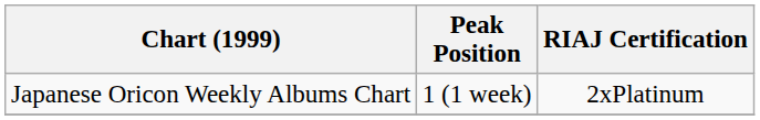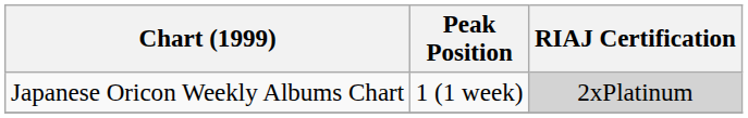Japanese Oricon Weekly Albums Chart | RIAJ Certification: no background -> lightgrey background
